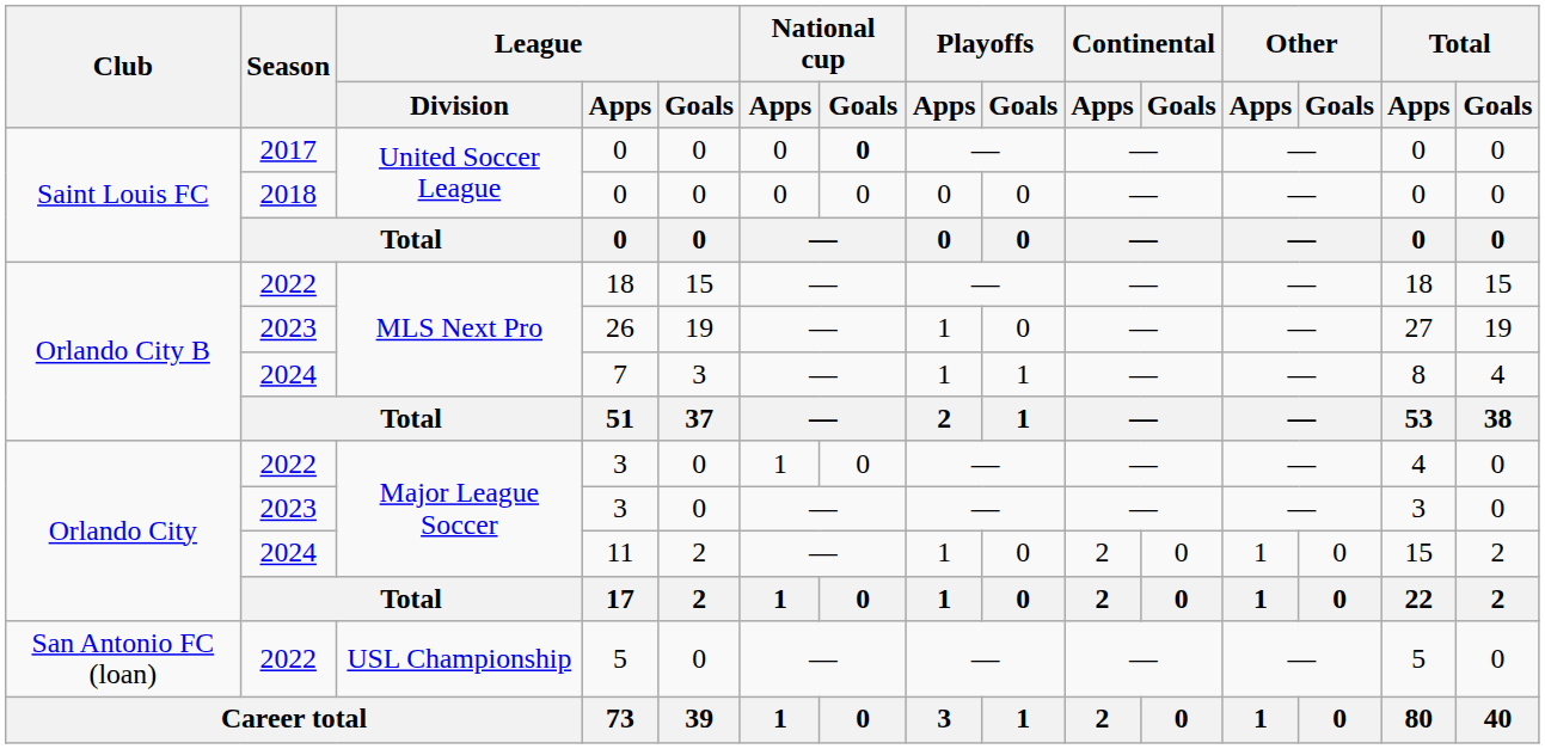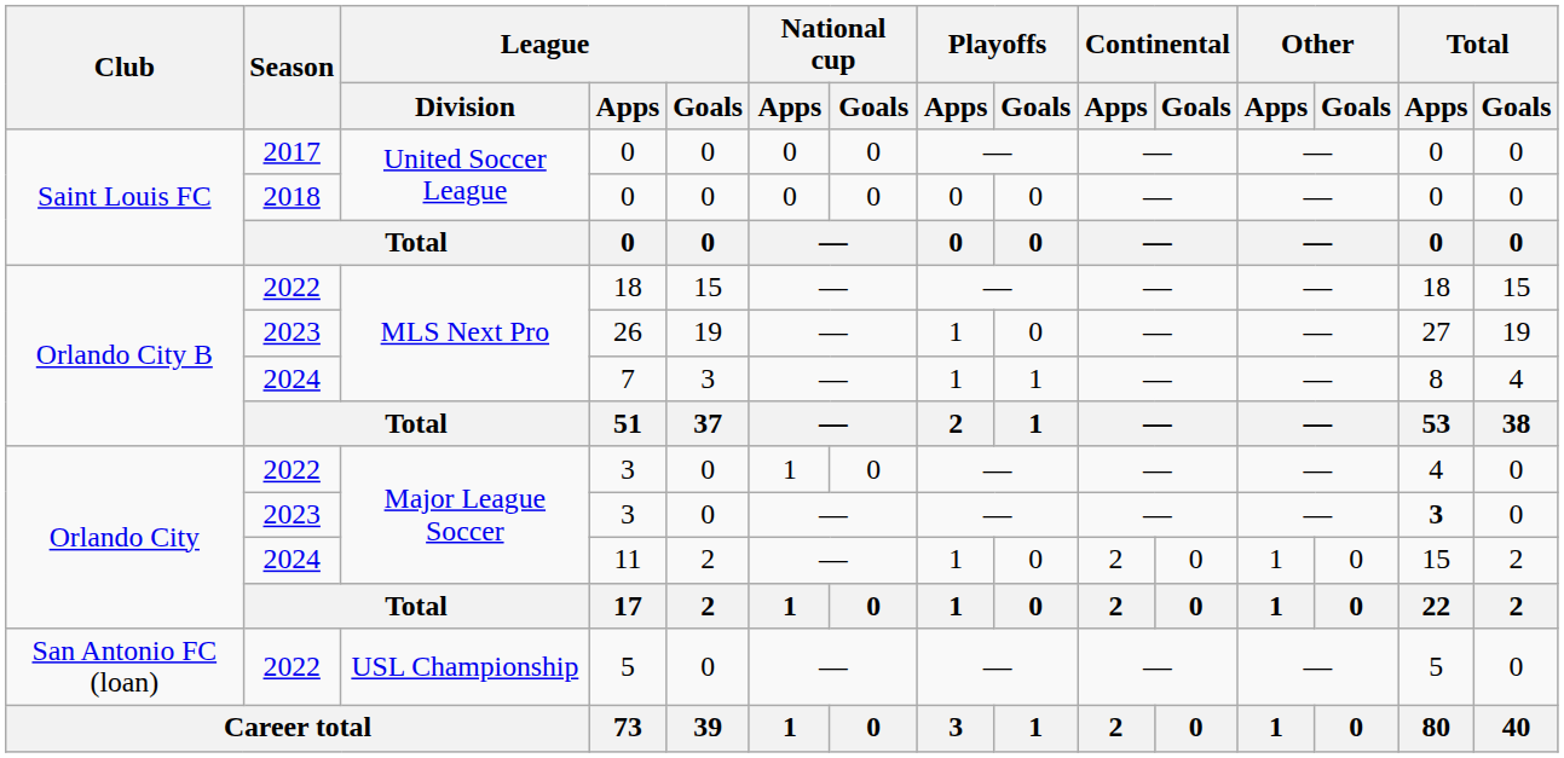2017 / 0 | National cup / Goals: bold -> normal
2023 / 3 | Total / Apps: normal -> bold
